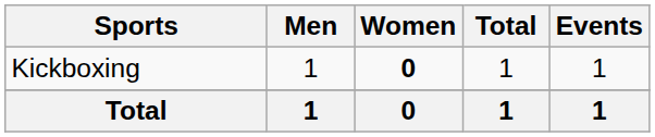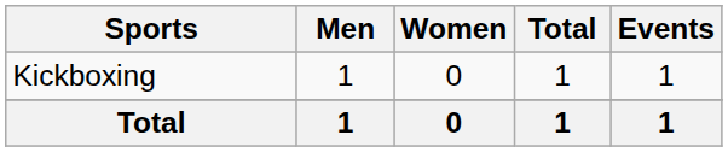Kickboxing | Women: bold -> normal
